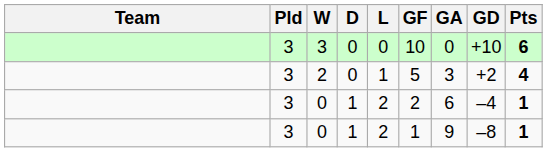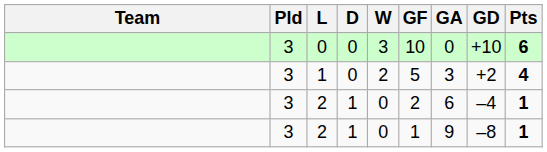columns swapped: W <-> L
